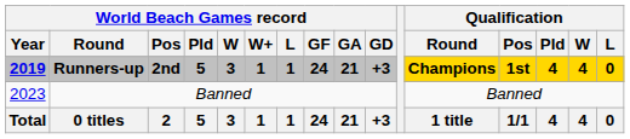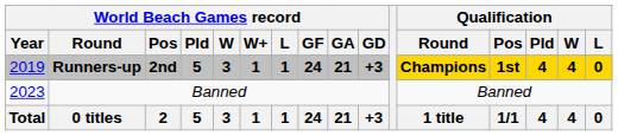Runners-up | World Beach Games record / Year: bold -> normal
